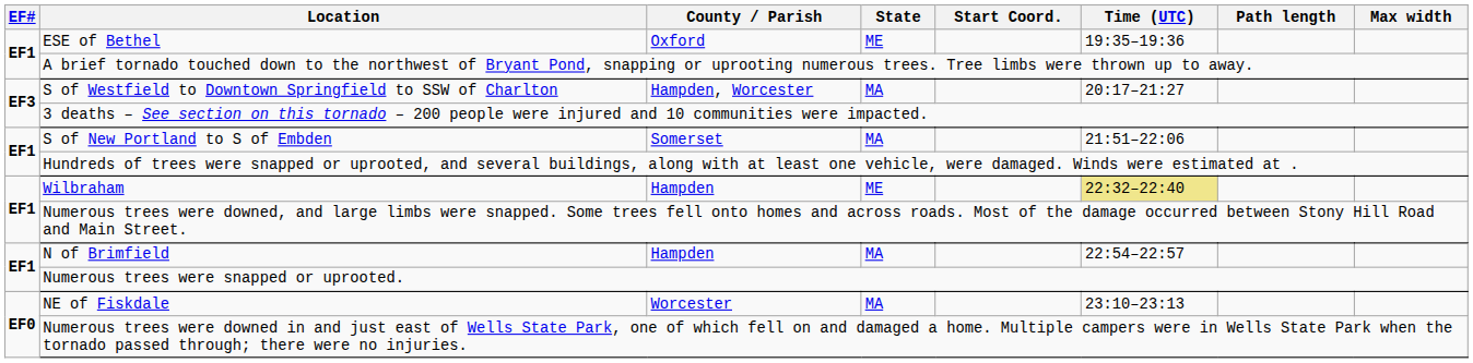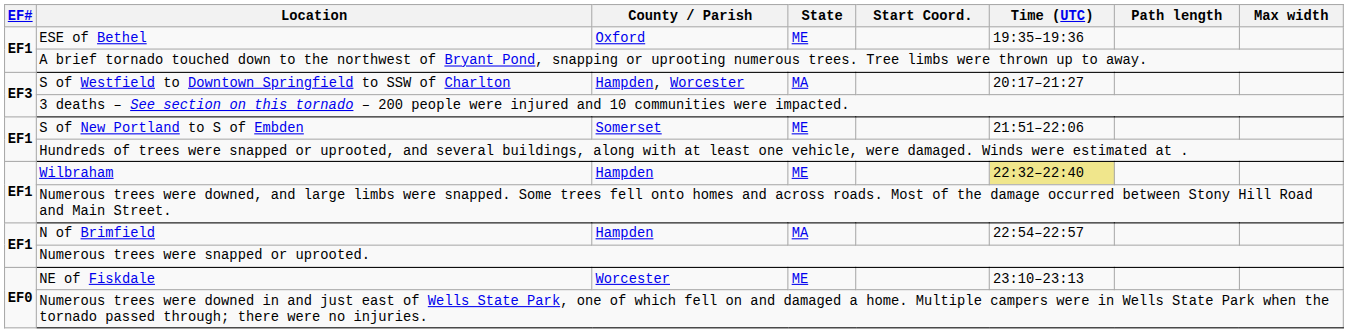S of New Portland to S of Embden | State: MA -> ME
NE of Fiskdale | State: MA -> ME
